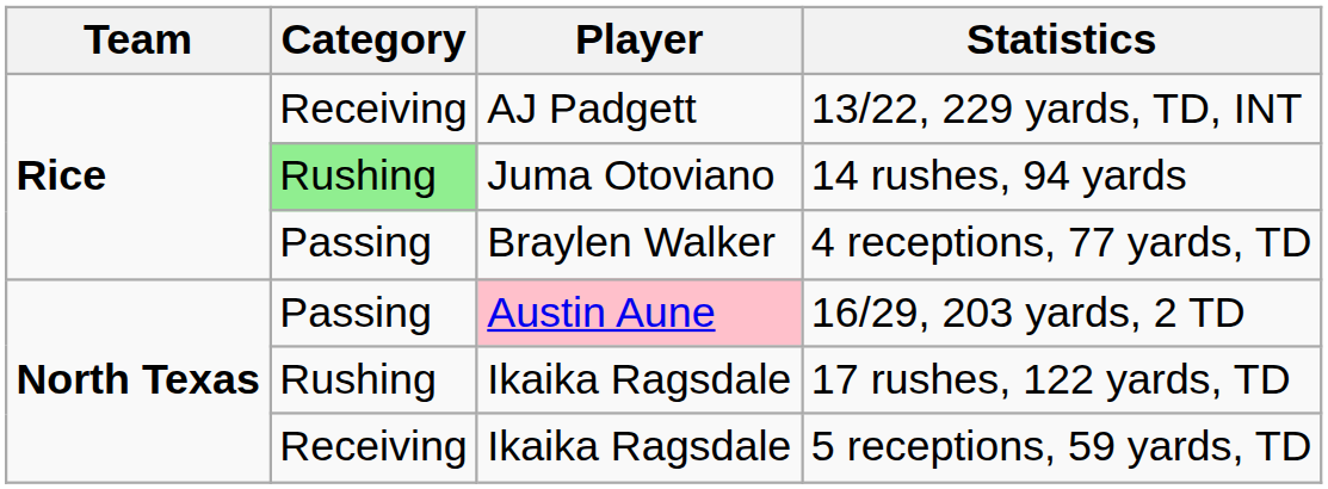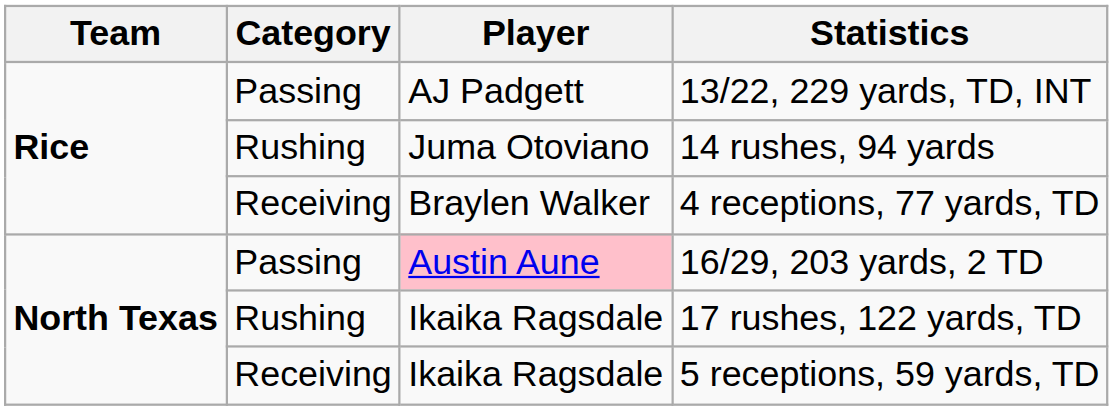13/22, 229 yards, TD, INT | Category: Receiving -> Passing
14 rushes, 94 yards | Category: lightgreen background -> no background
4 receptions, 77 yards, TD | Category: Passing -> Receiving
